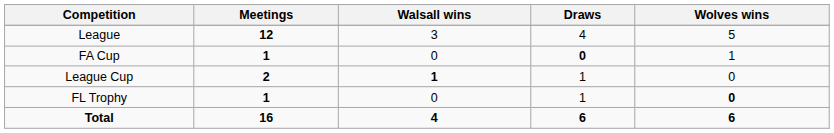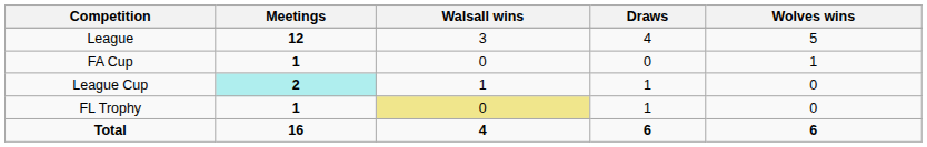FA Cup | Draws: bold -> normal
League Cup | Meetings: no background -> paleturquoise background
League Cup | Walsall wins: bold -> normal
FL Trophy | Walsall wins: no background -> khaki background
FL Trophy | Wolves wins: bold -> normal
